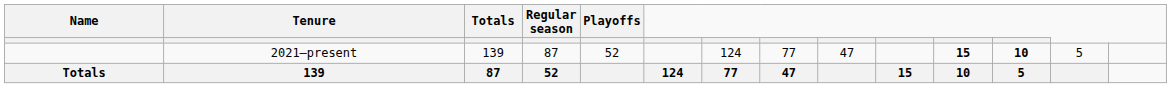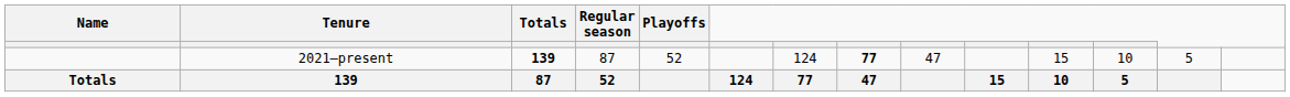2021–present | Totals: normal -> bold
2021–present | column 8: normal -> bold
2021–present | column 11: bold -> normal
2021–present | column 12: bold -> normal
